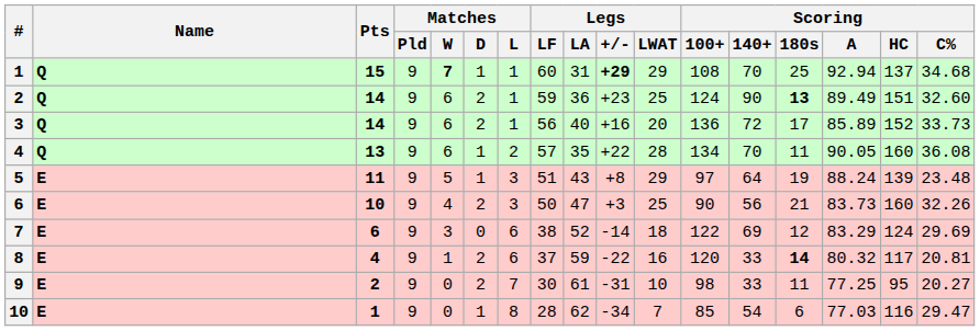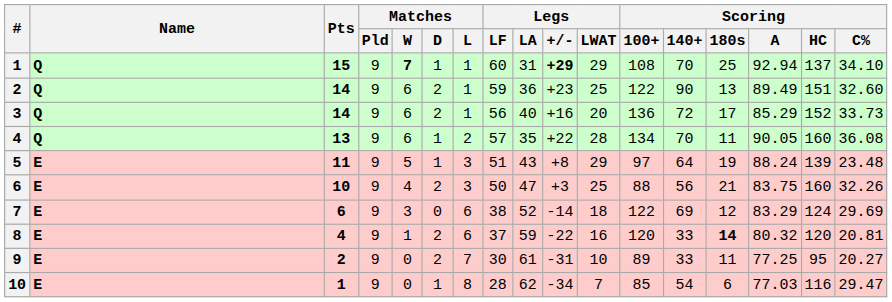row 3 | Scoring / C%: 34.68 -> 34.10
row 4 | Scoring / 100+: 124 -> 122
row 4 | Scoring / 180s: bold -> normal
row 5 | Scoring / A: 85.89 -> 85.29
row 8 | Scoring / 100+: 90 -> 88
row 8 | Scoring / A: 83.73 -> 83.75
row 10 | Scoring / HC: 117 -> 120
row 11 | Scoring / 100+: 98 -> 89
